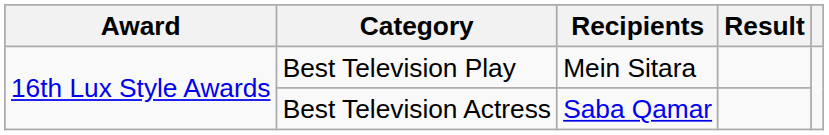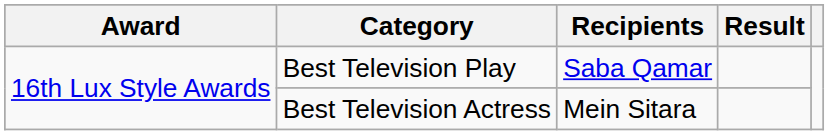Best Television Play | Recipients: Mein Sitara -> Saba Qamar
Best Television Actress | Recipients: Saba Qamar -> Mein Sitara
